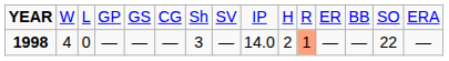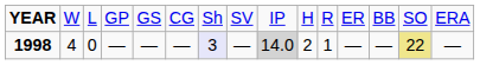1998 | column 7: no background -> lavender background
1998 | column 9: no background -> lightgrey background
1998 | column 11: lightsalmon background -> no background
1998 | column 14: no background -> khaki background
